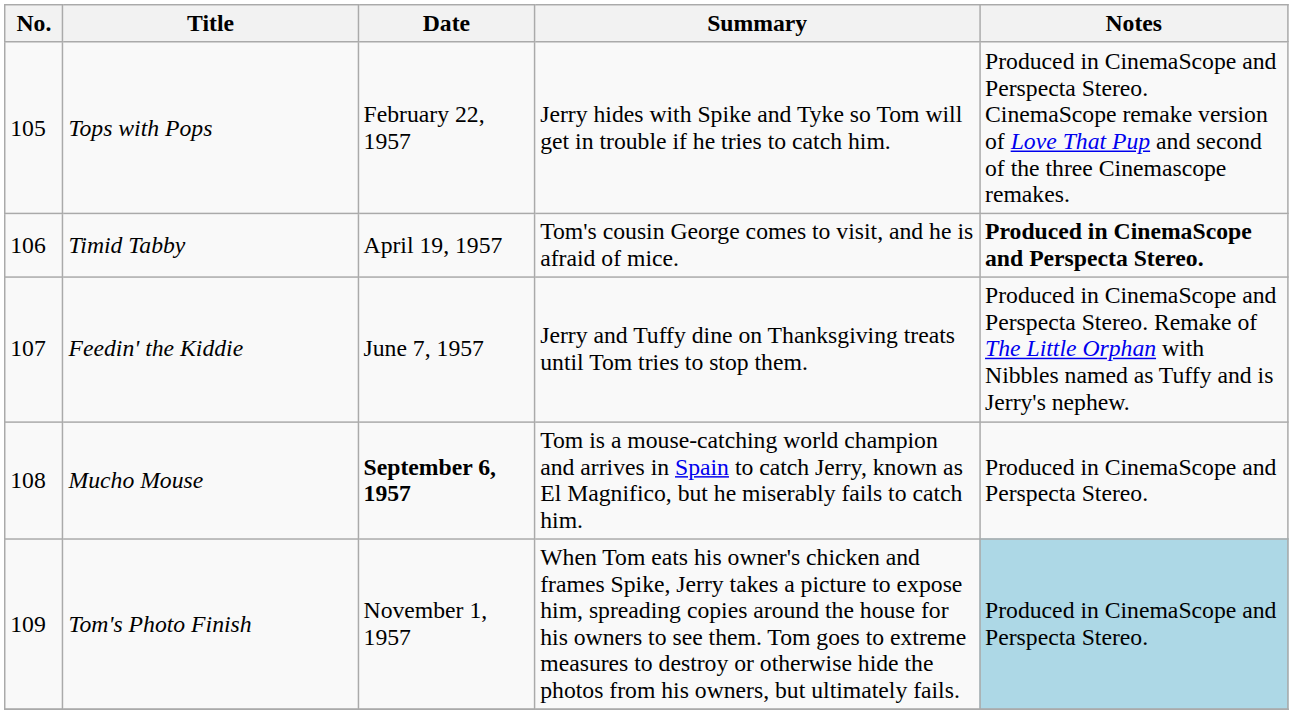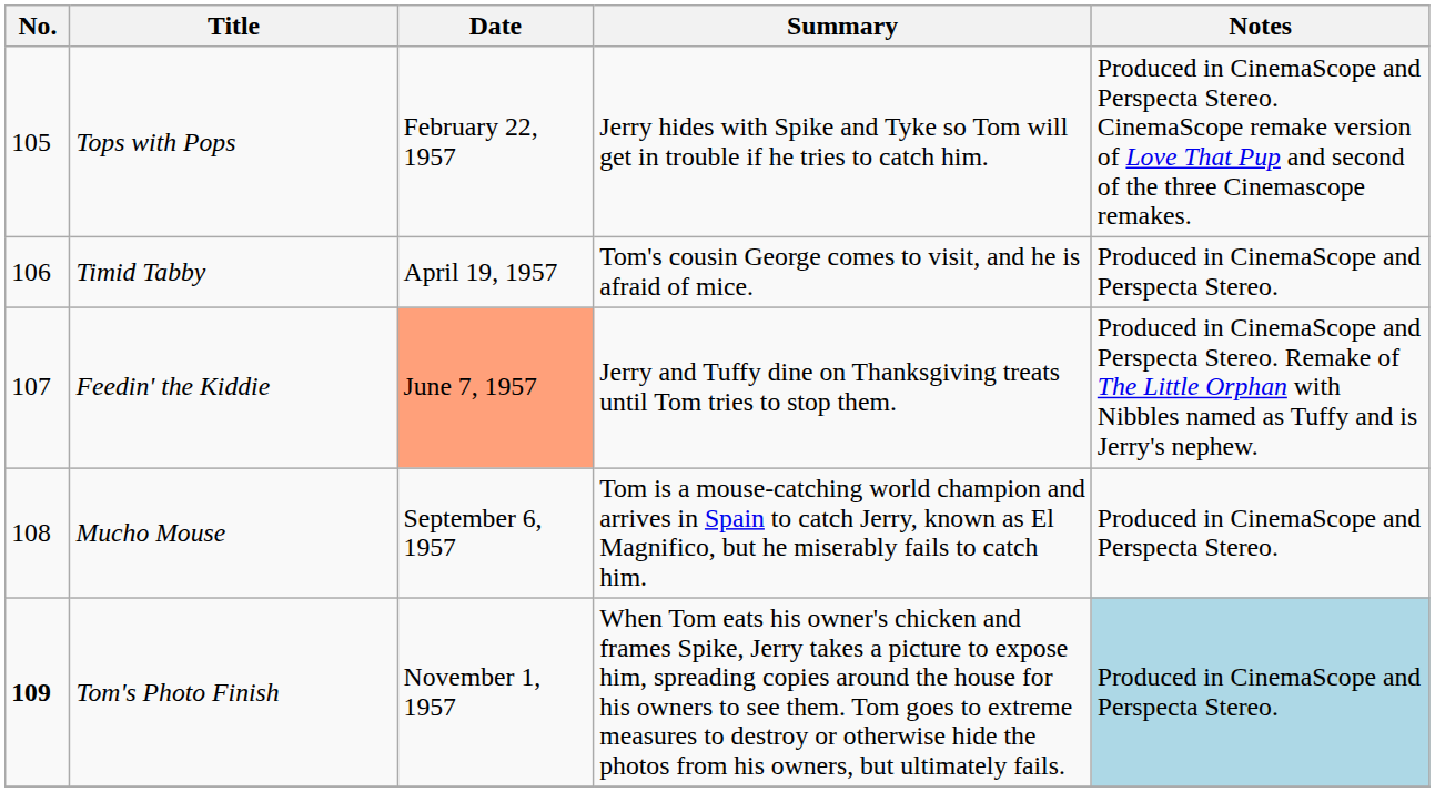Timid Tabby | Notes: bold -> normal
Feedin' the Kiddie | Date: no background -> lightsalmon background
Mucho Mouse | Date: bold -> normal
Tom's Photo Finish | No.: normal -> bold
